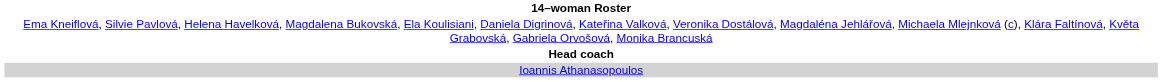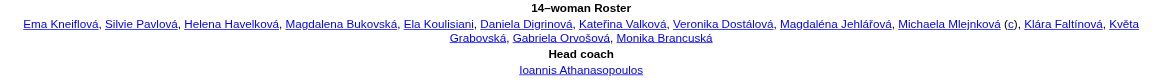row 4 | column 1: lightgrey background -> no background
